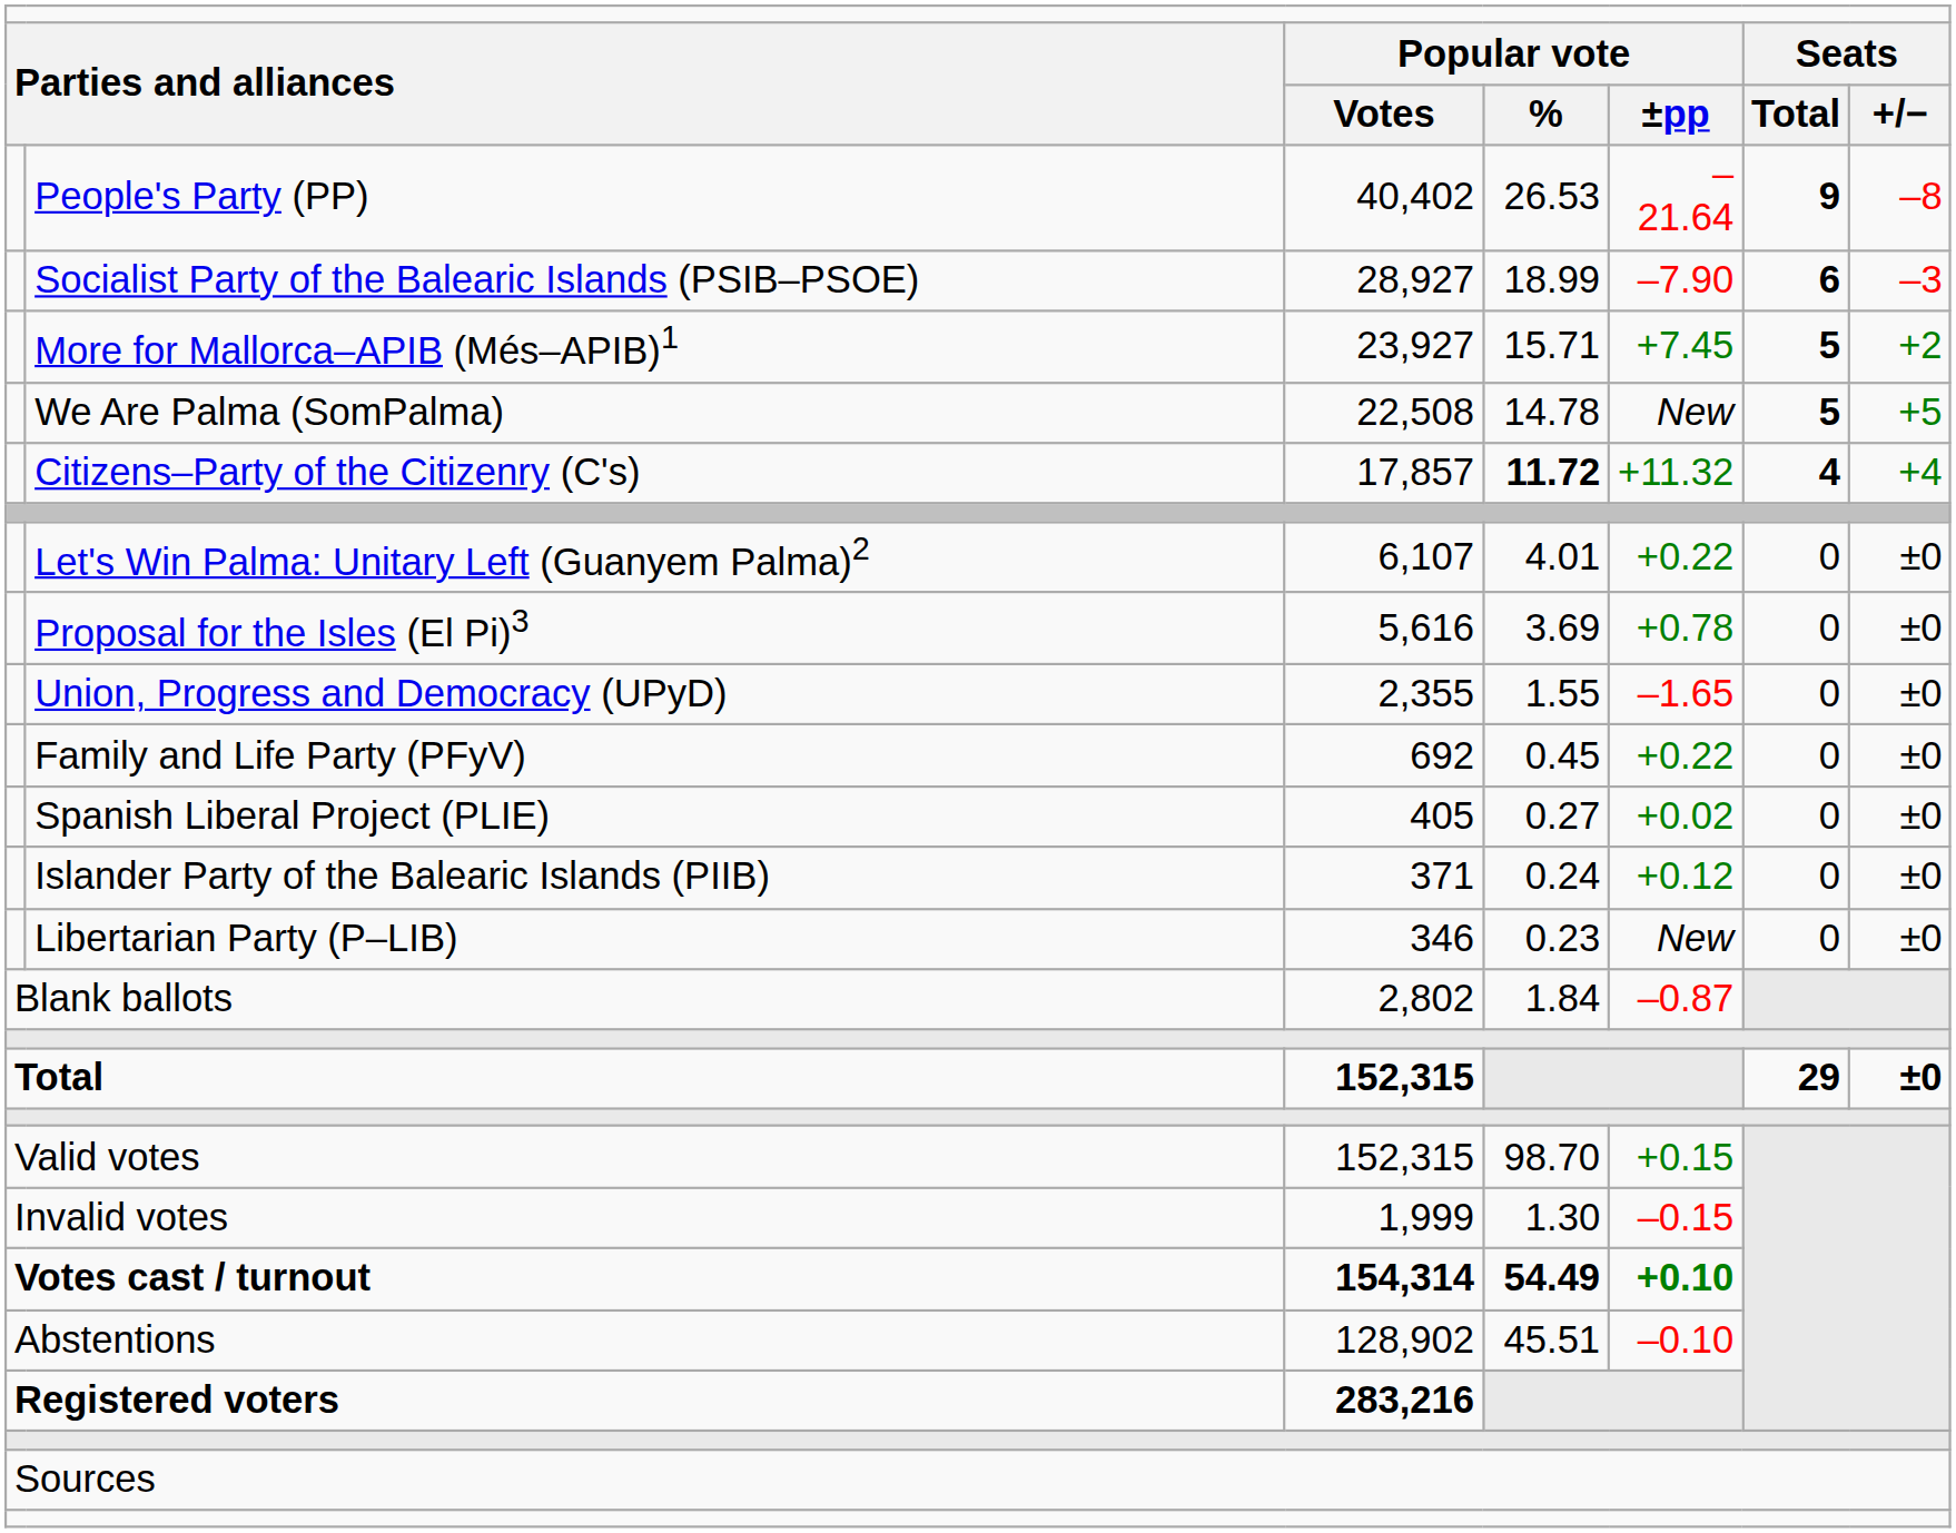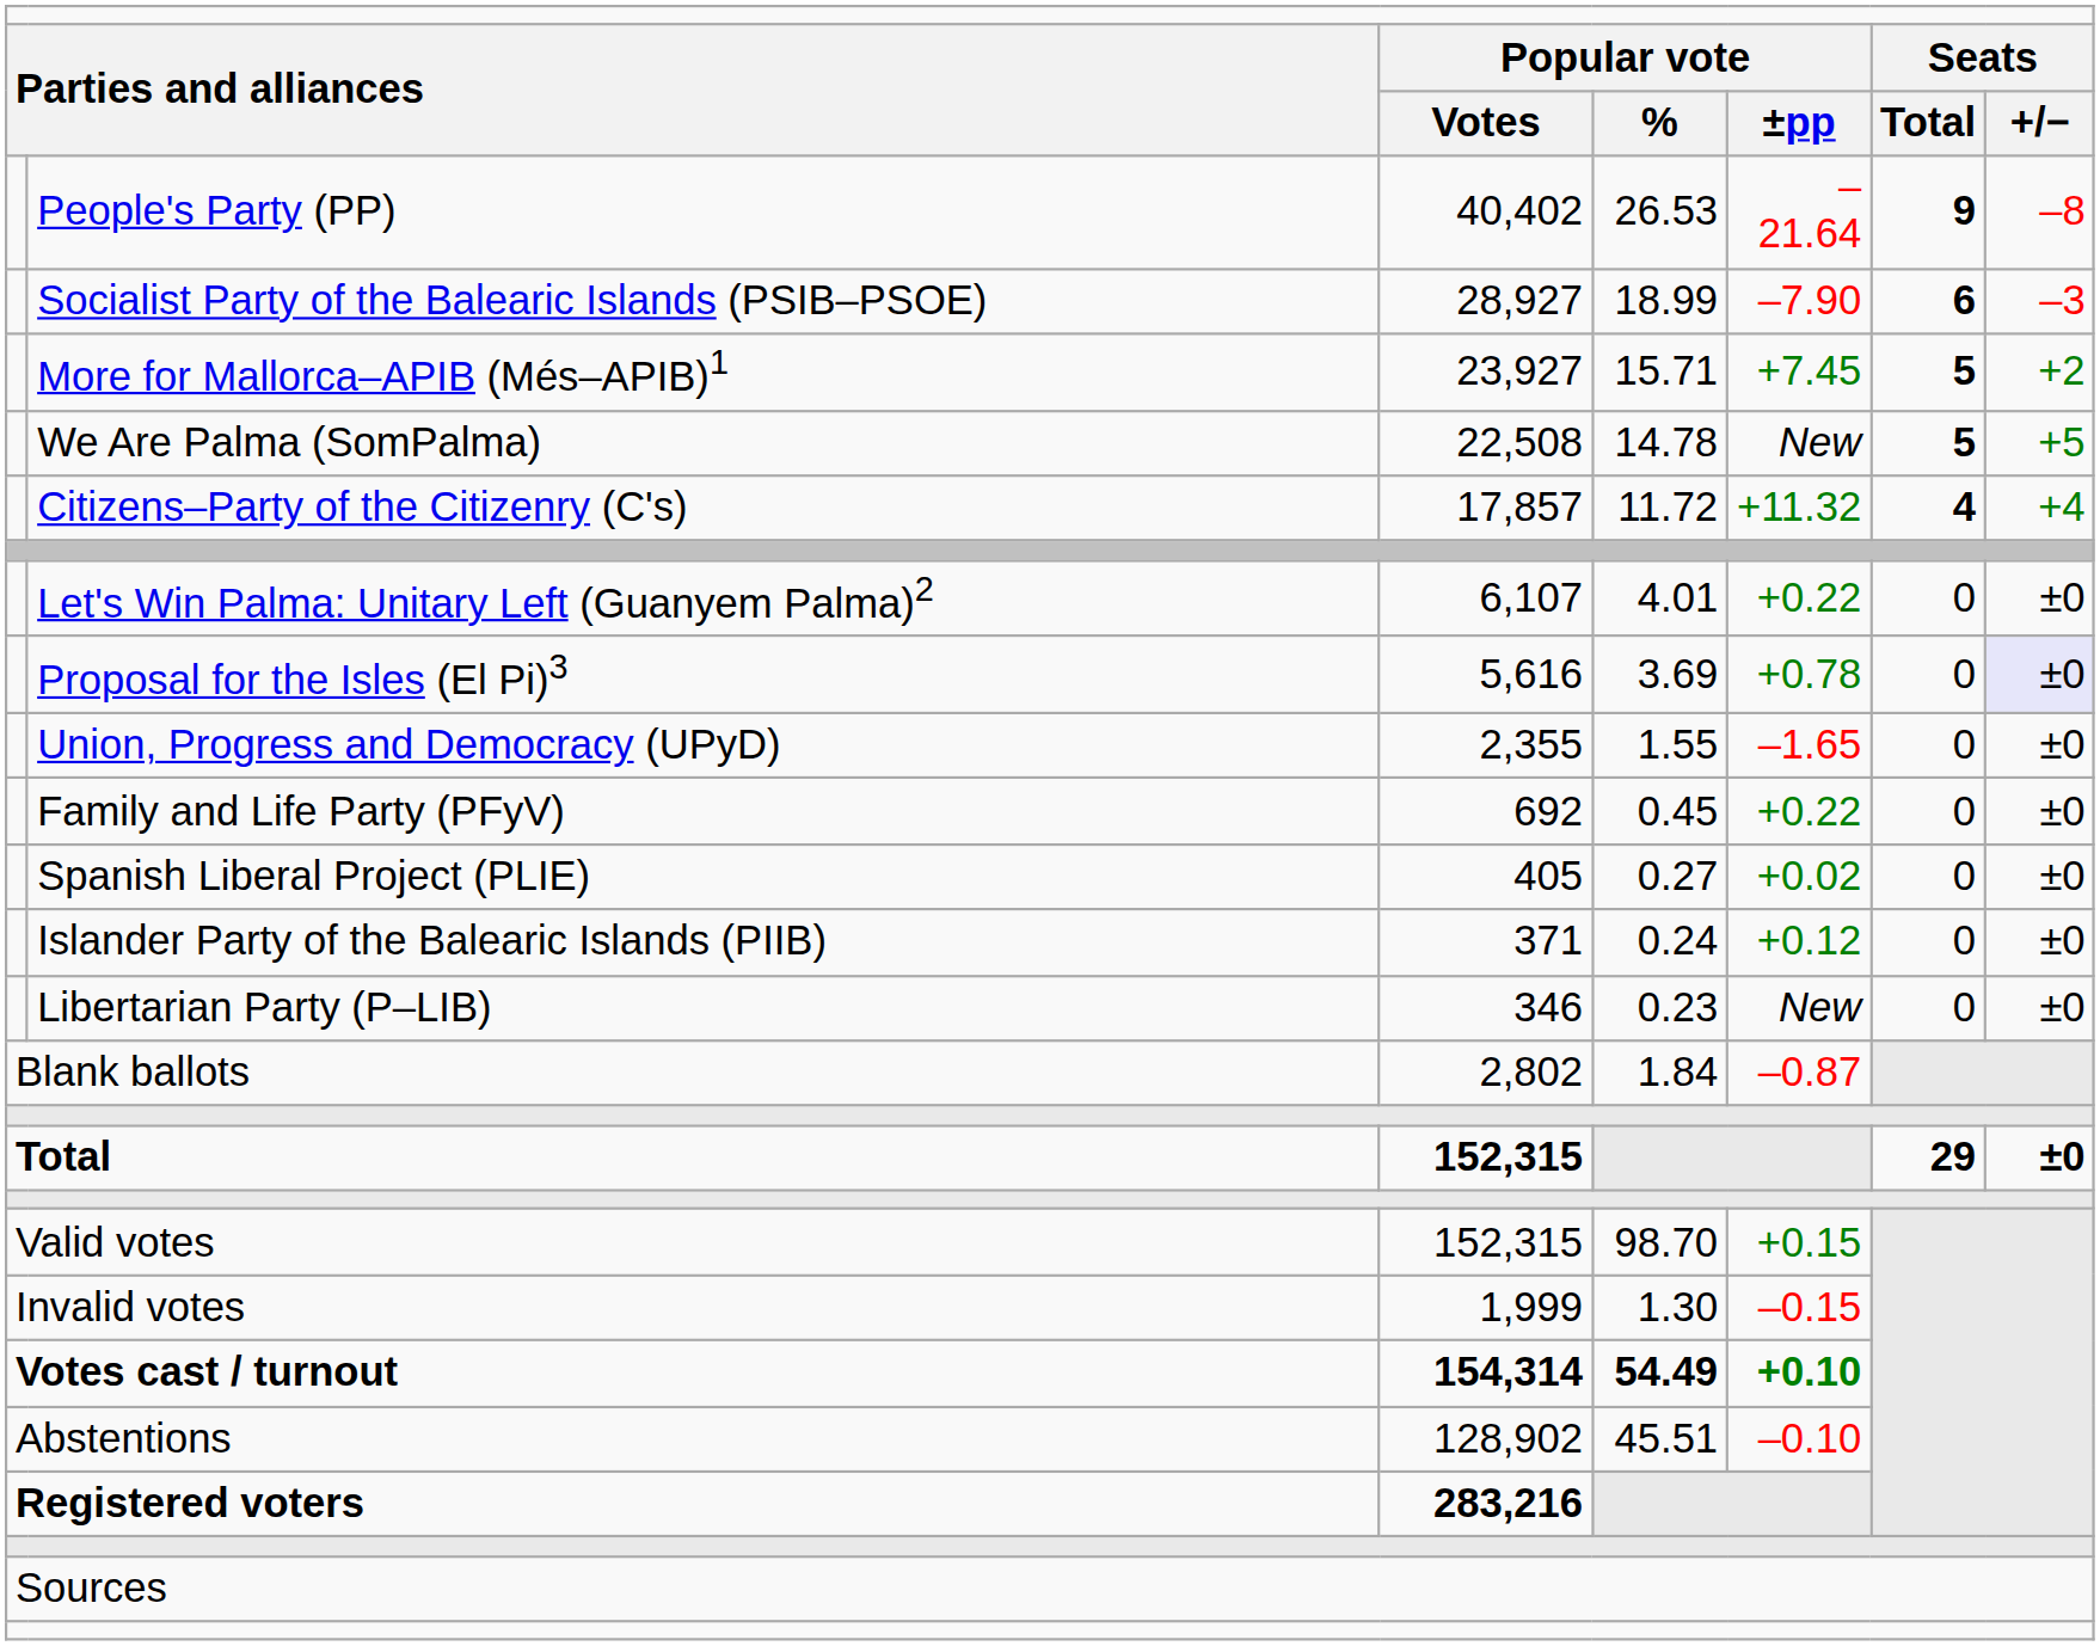Citizens–Party of the Citizenry (C's) | column 4: bold -> normal
Proposal for the Isles (El Pi)3 | column 7: no background -> lavender background
